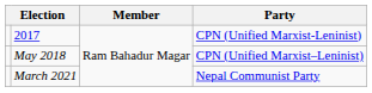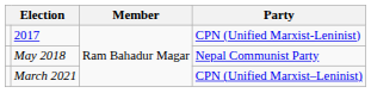May 2018 | Party: CPN (Unified Marxist–Leninist) -> Nepal Communist Party
March 2021 | Party: Nepal Communist Party -> CPN (Unified Marxist–Leninist)
